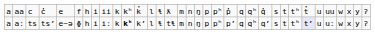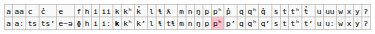aː | column 10: normal -> bold
aː | column 11: bold -> normal
aː | column 20: no background -> pink background
aː | column 28: lavender background -> no background
